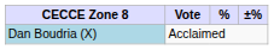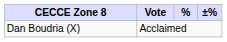Dan Boudria (X) | CECCE Zone 8: lightblue background -> no background
